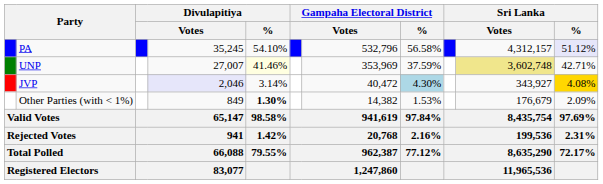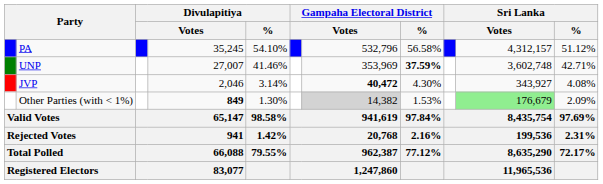PA | Sri Lanka / %: lavender background -> no background
UNP | Divulapitiya / %: lightyellow background -> no background
UNP | Gampaha Electoral District / %: normal -> bold
UNP | column 10: khaki background -> no background
JVP | column 4: lavender background -> no background
JVP | column 7: normal -> bold
JVP | Gampaha Electoral District / %: lightblue background -> no background
JVP | Sri Lanka / %: gold background -> no background
Other Parties (with < 1%) | column 4: normal -> bold
Other Parties (with < 1%) | Divulapitiya / %: bold -> normal
Other Parties (with < 1%) | column 7: no background -> lightgrey background
Other Parties (with < 1%) | column 10: no background -> lightgreen background
